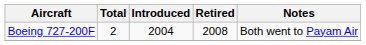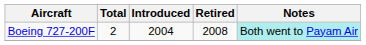Boeing 727-200F | Notes: no background -> paleturquoise background
